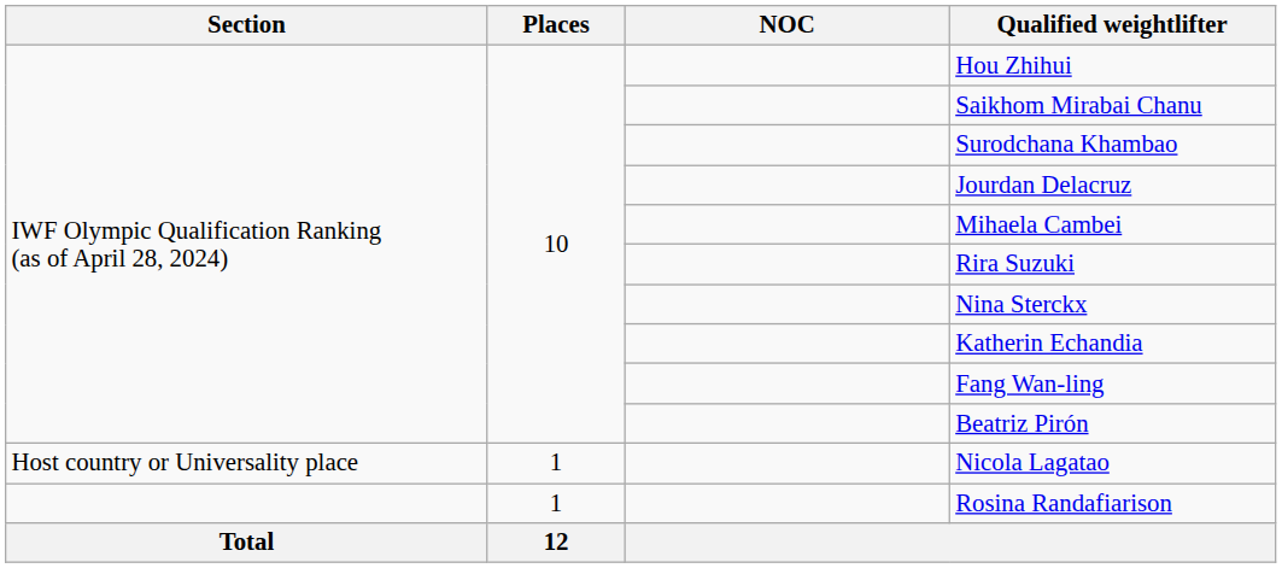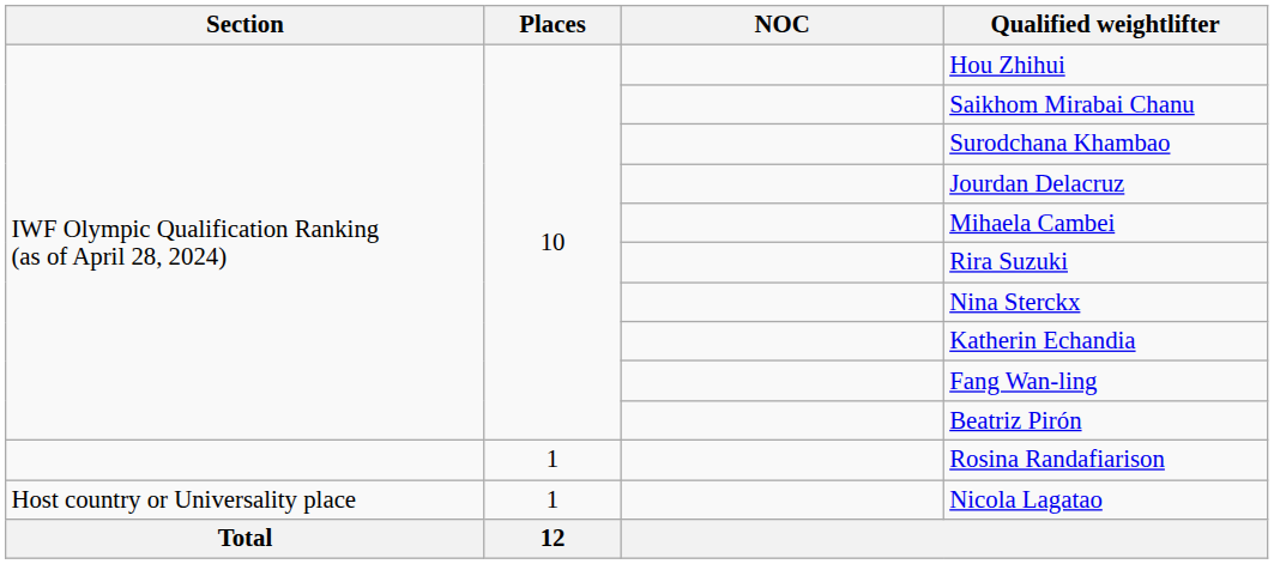rows swapped: Rosina Randafiarison <-> Nicola Lagatao
